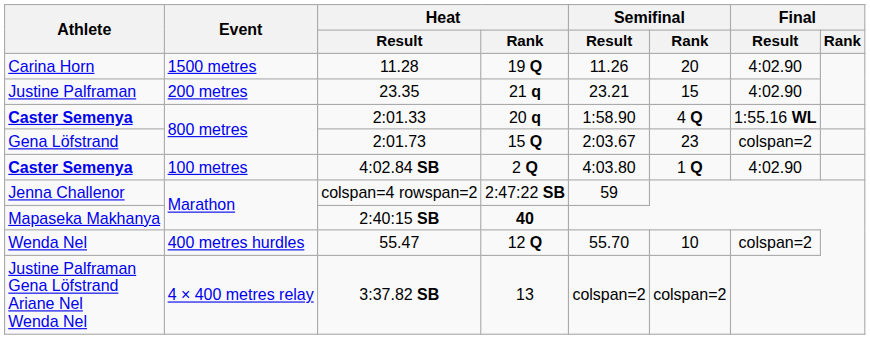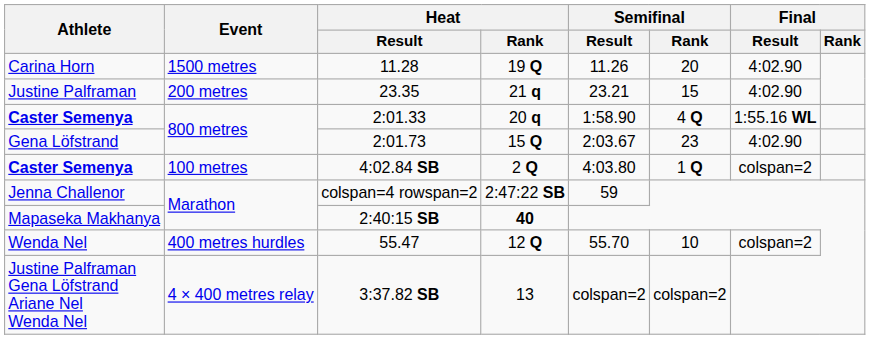2:01.73 | Final / Result: colspan=2 -> 4:02.90
4:02.84 SB | Final / Result: 4:02.90 -> colspan=2
